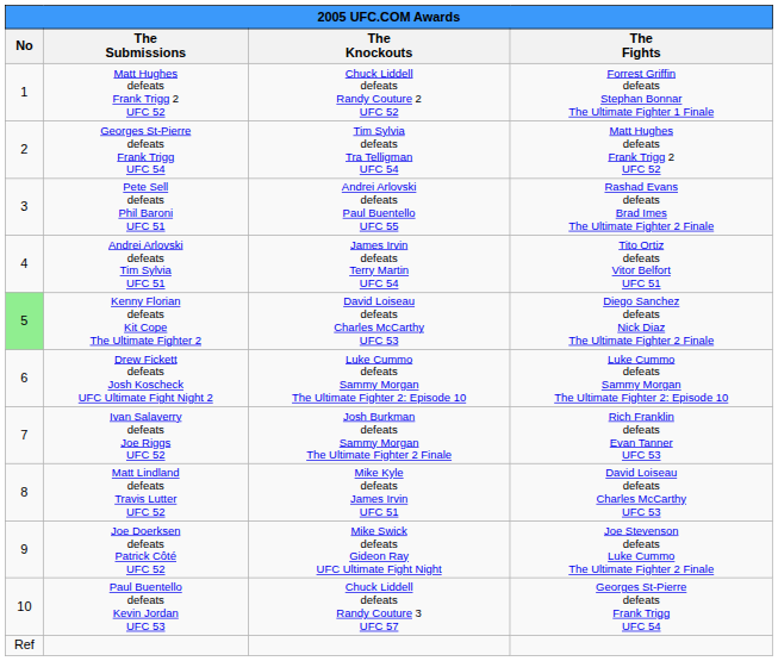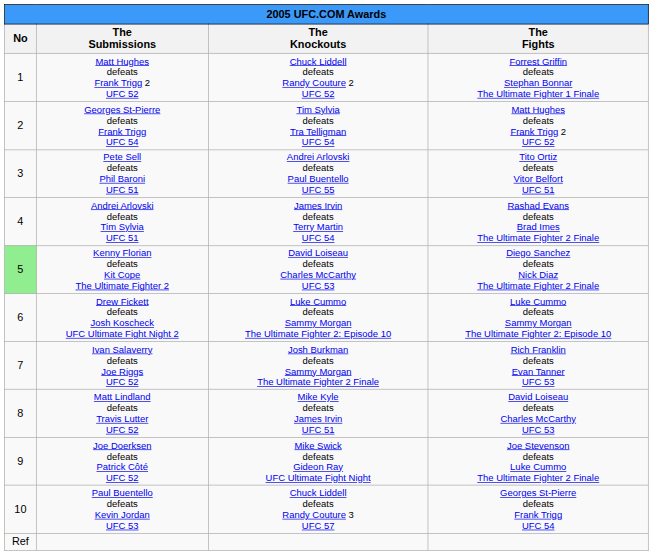Pete Sell defeats Phil Baroni UFC 51 | The Fights: Rashad Evans defeats Brad Imes The Ultimate Fighter 2 Finale -> Tito Ortiz defeats Vitor Belfort UFC 51
Andrei Arlovski defeats Tim Sylvia UFC 51 | The Fights: Tito Ortiz defeats Vitor Belfort UFC 51 -> Rashad Evans defeats Brad Imes The Ultimate Fighter 2 Finale
